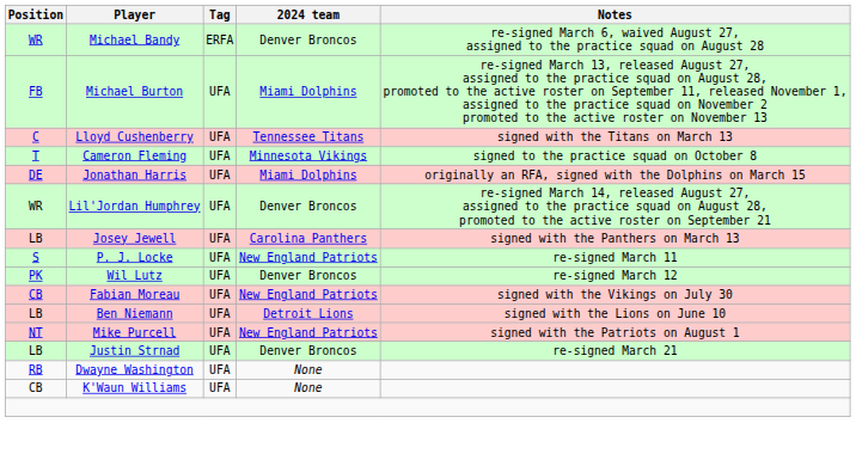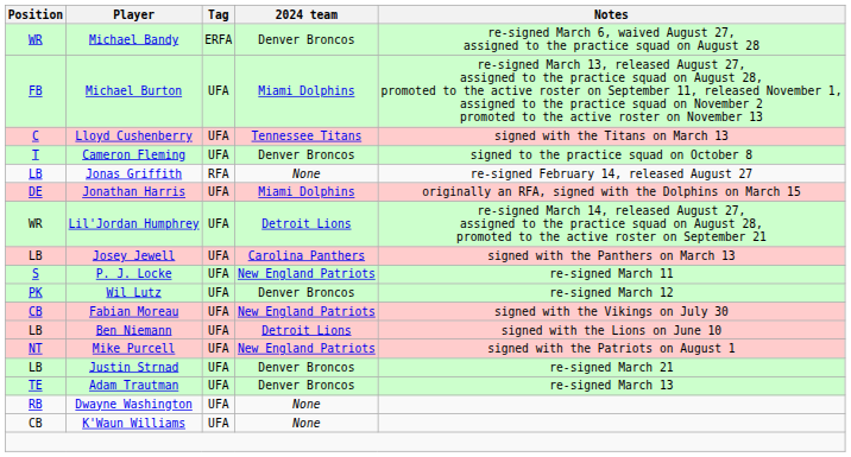Cameron Fleming | 2024 team: Minnesota Vikings -> Denver Broncos
+ row: LB | Jonas Griffith | RFA | None | re-signed February 14, released August 27
Lil'Jordan Humphrey | 2024 team: Denver Broncos -> Detroit Lions
+ row: TE | Adam Trautman | UFA | Denver Broncos | re-signed March 13
